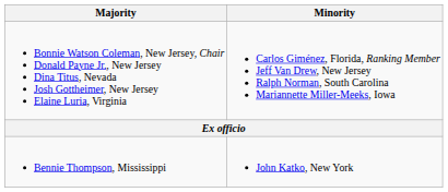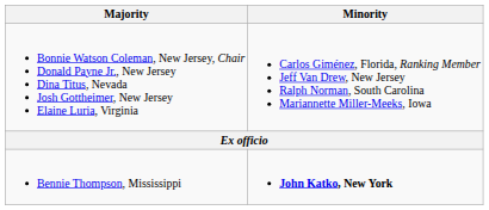Bennie Thompson, Mississippi | Minority: normal -> bold
